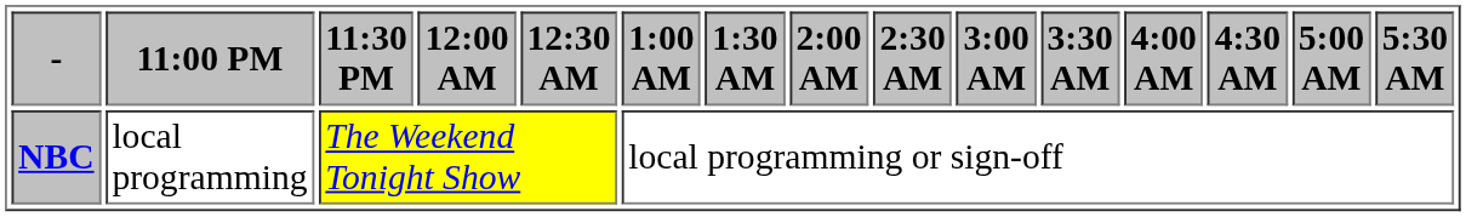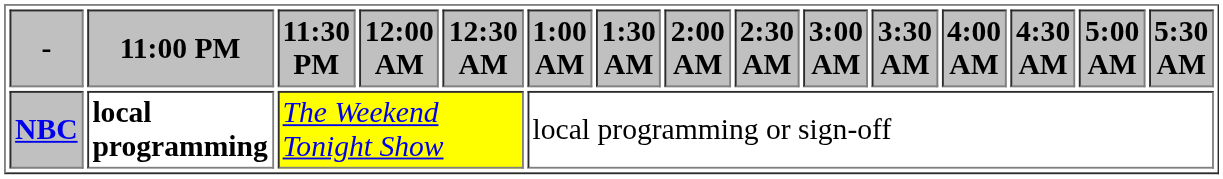NBC | 11:00 PM: normal -> bold
